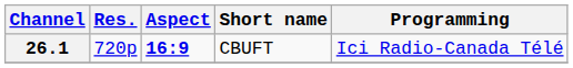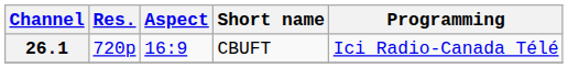26.1 | Aspect: bold -> normal
